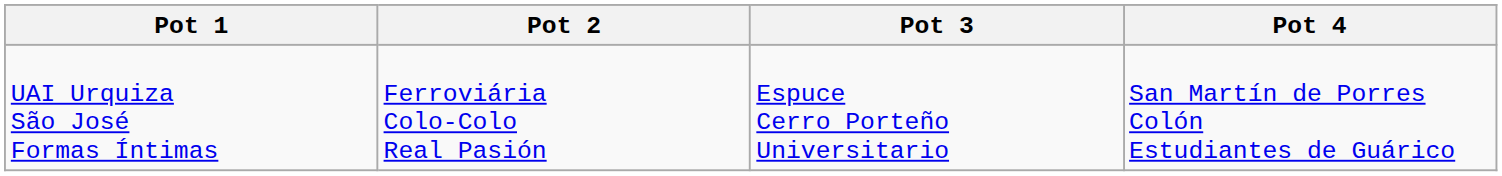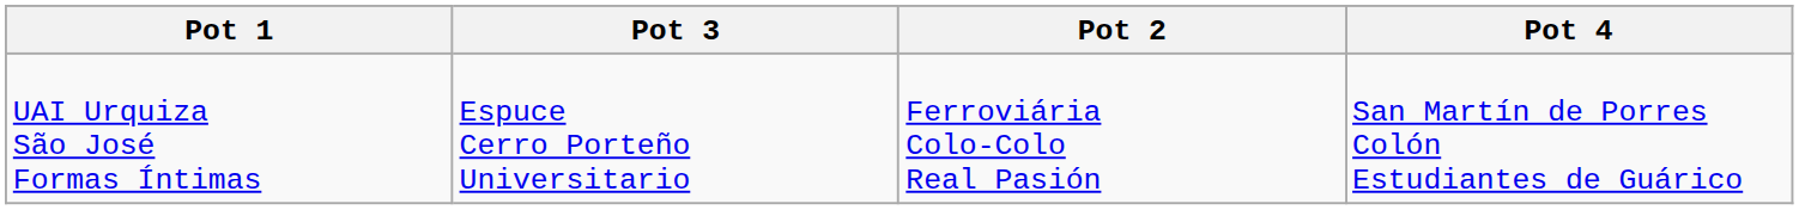columns swapped: Pot 2 <-> Pot 3
